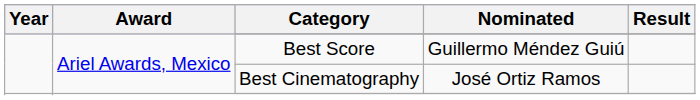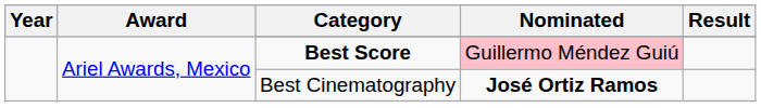Best Score | Category: normal -> bold
Best Score | Nominated: no background -> pink background
Best Cinematography | Nominated: normal -> bold
